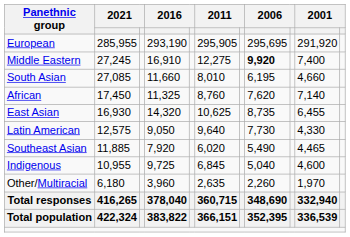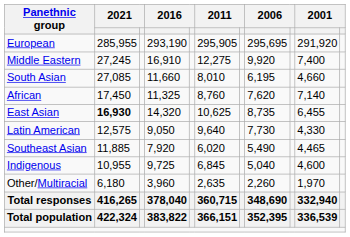Middle Eastern | column 8: bold -> normal
East Asian | column 2: normal -> bold
